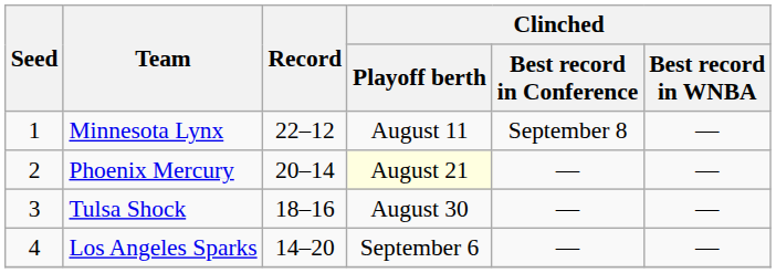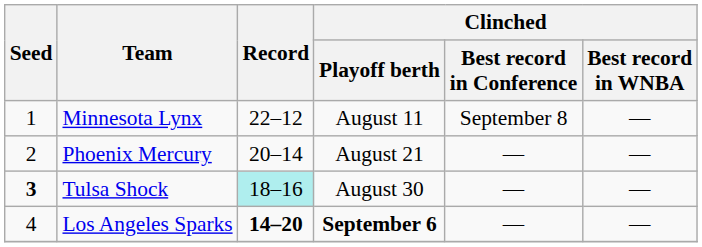Phoenix Mercury | Clinched / Playoff berth: lightyellow background -> no background
Tulsa Shock | Seed: normal -> bold
Tulsa Shock | Record: no background -> paleturquoise background
Los Angeles Sparks | Record: normal -> bold
Los Angeles Sparks | Clinched / Playoff berth: normal -> bold
